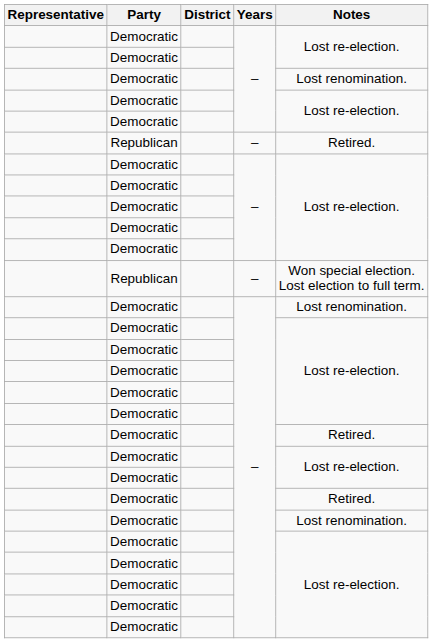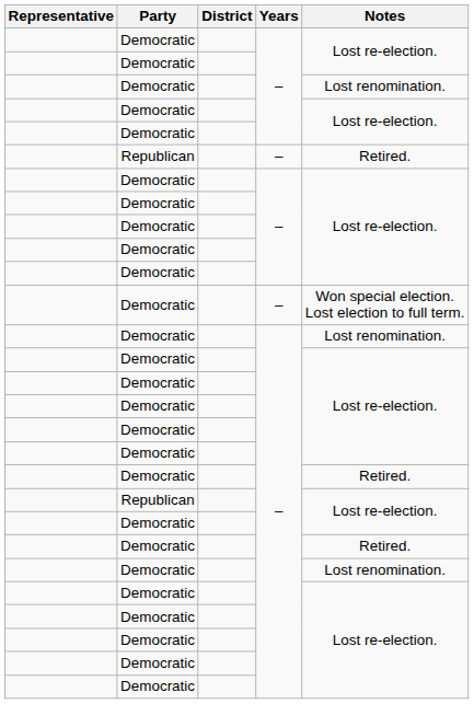row 13 | Party: Republican -> Democratic
row 21 | Party: Democratic -> Republican
